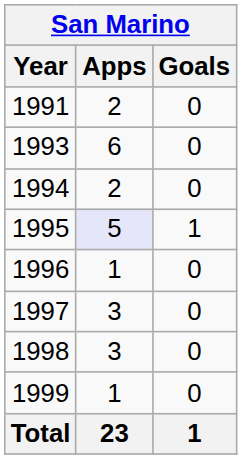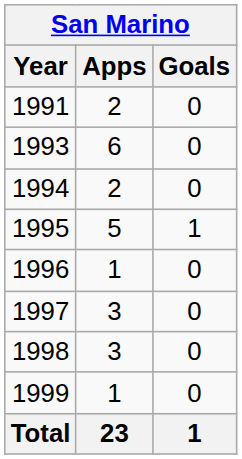1995 | Apps: lavender background -> no background
